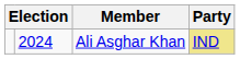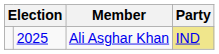Ali Asghar Khan | column 2: 2024 -> 2025
